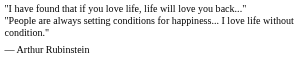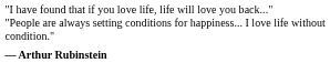row 2 | column 1: normal -> bold
